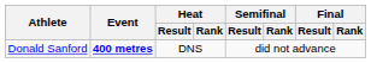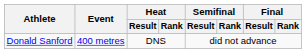Donald Sanford | Event: bold -> normal
